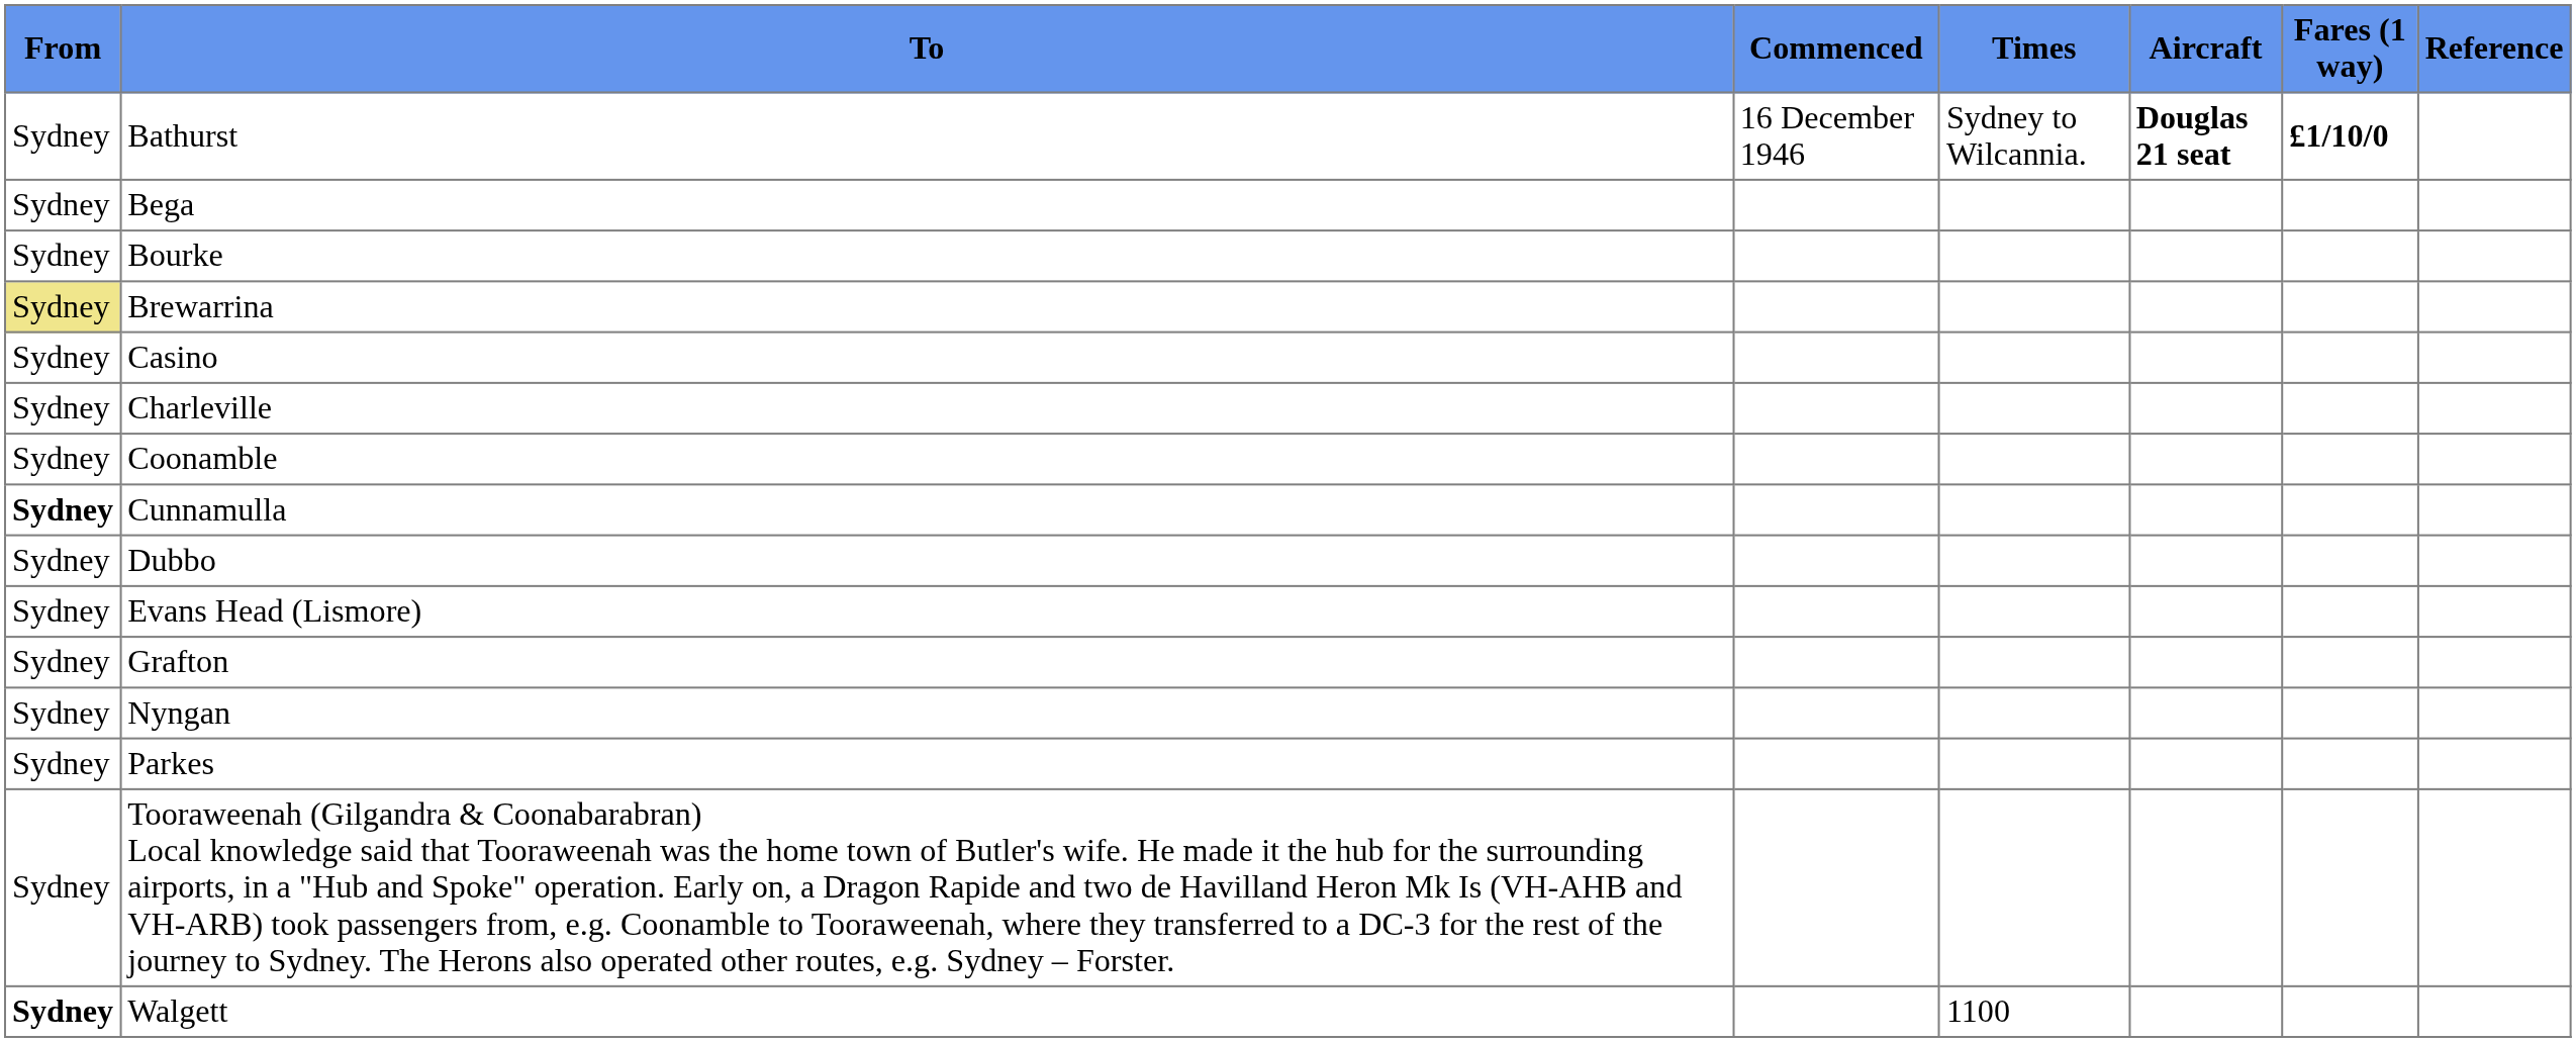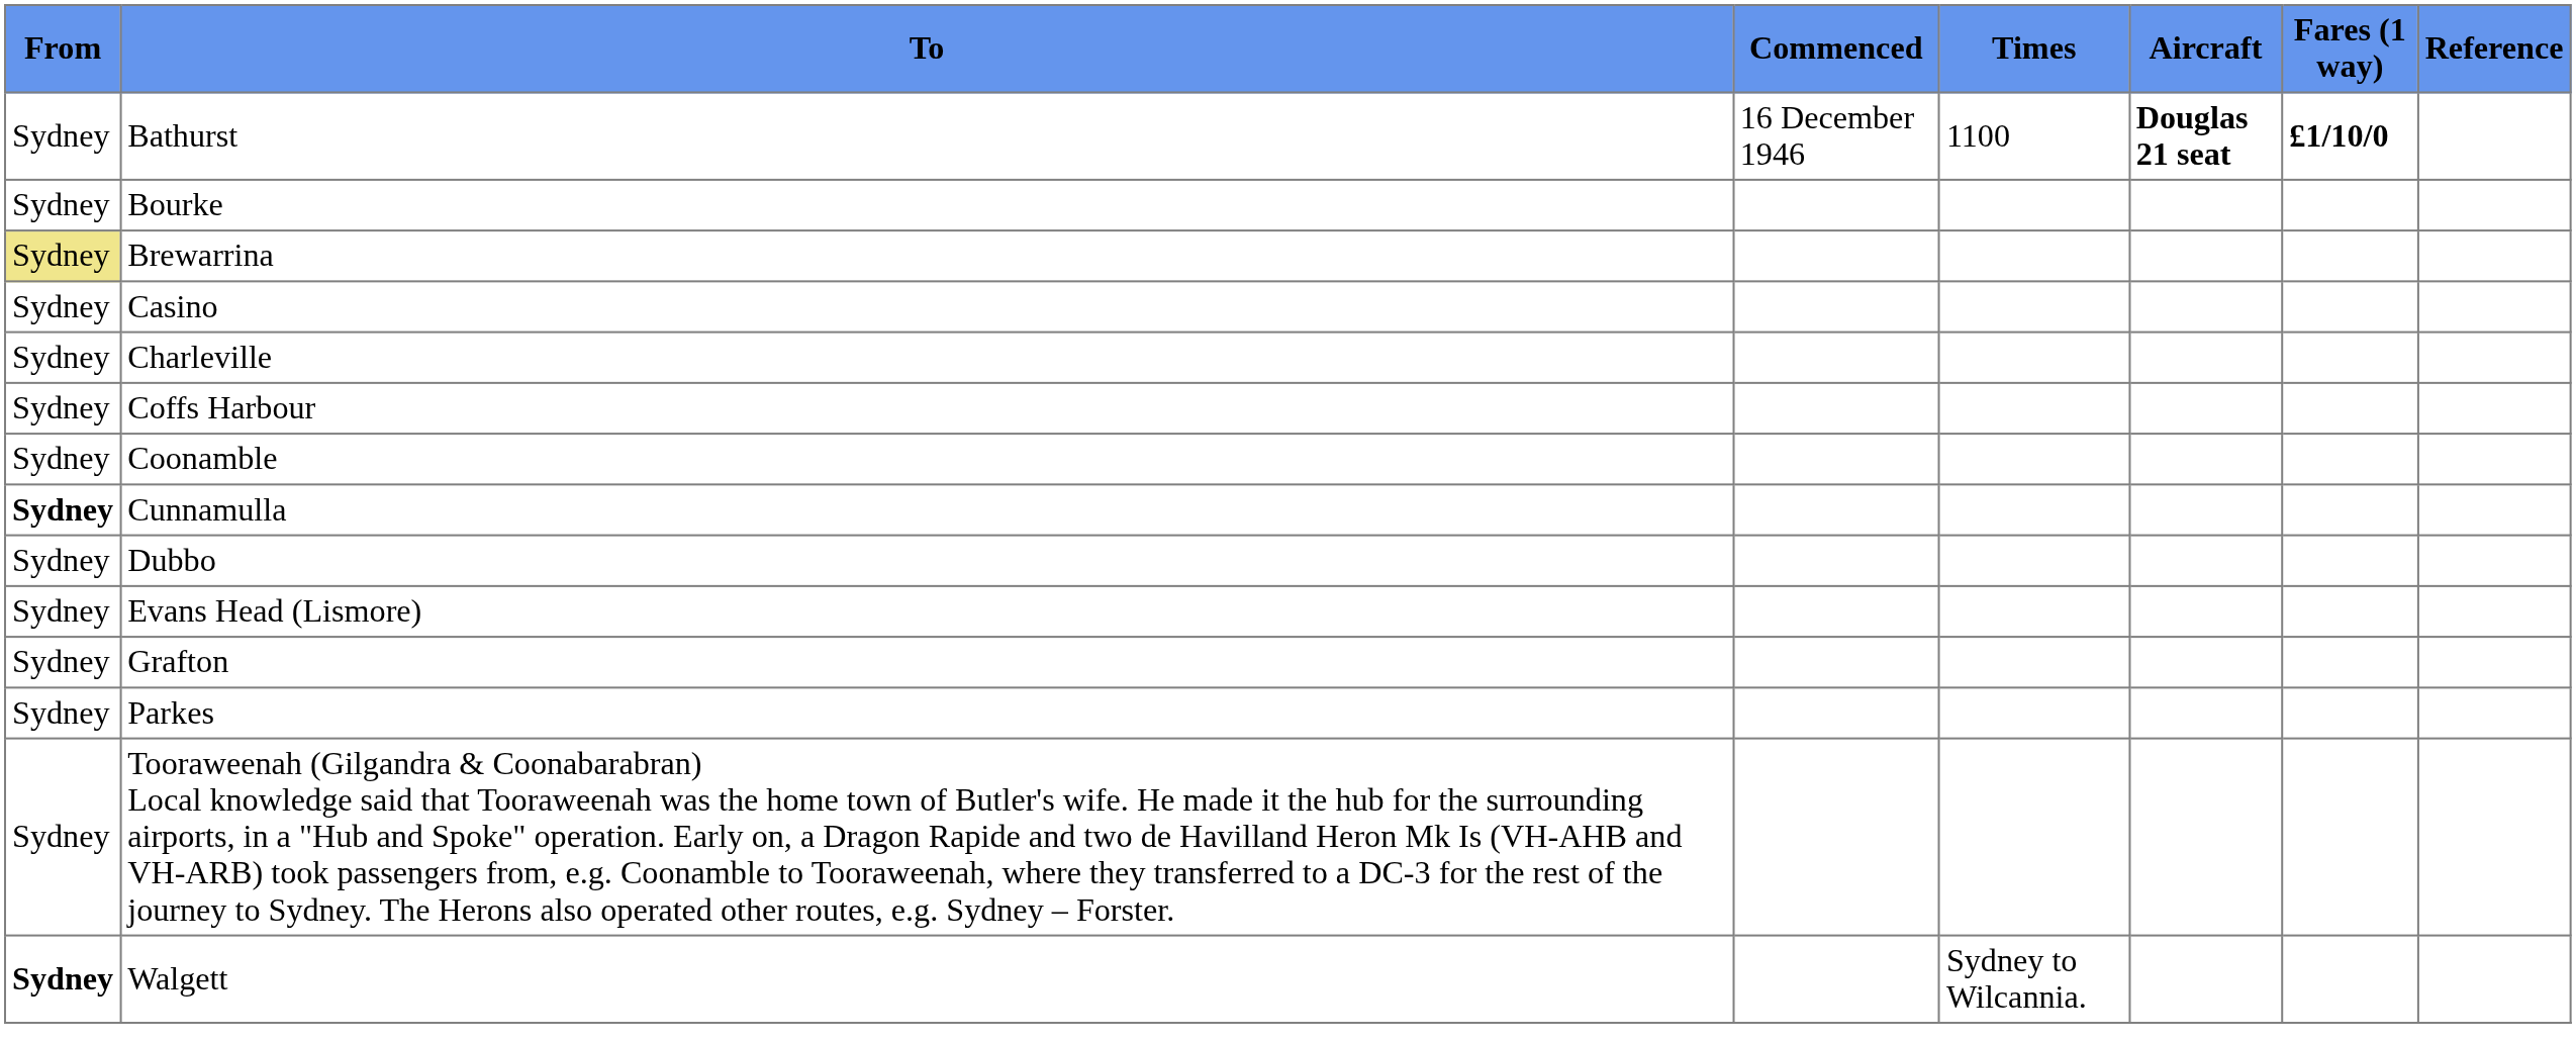Bathurst | Times: Sydney to Wilcannia. -> 1100
- row: Sydney | Bega
+ row: Sydney | Coffs Harbour
- row: Sydney | Nyngan
Walgett | Times: 1100 -> Sydney to Wilcannia.
